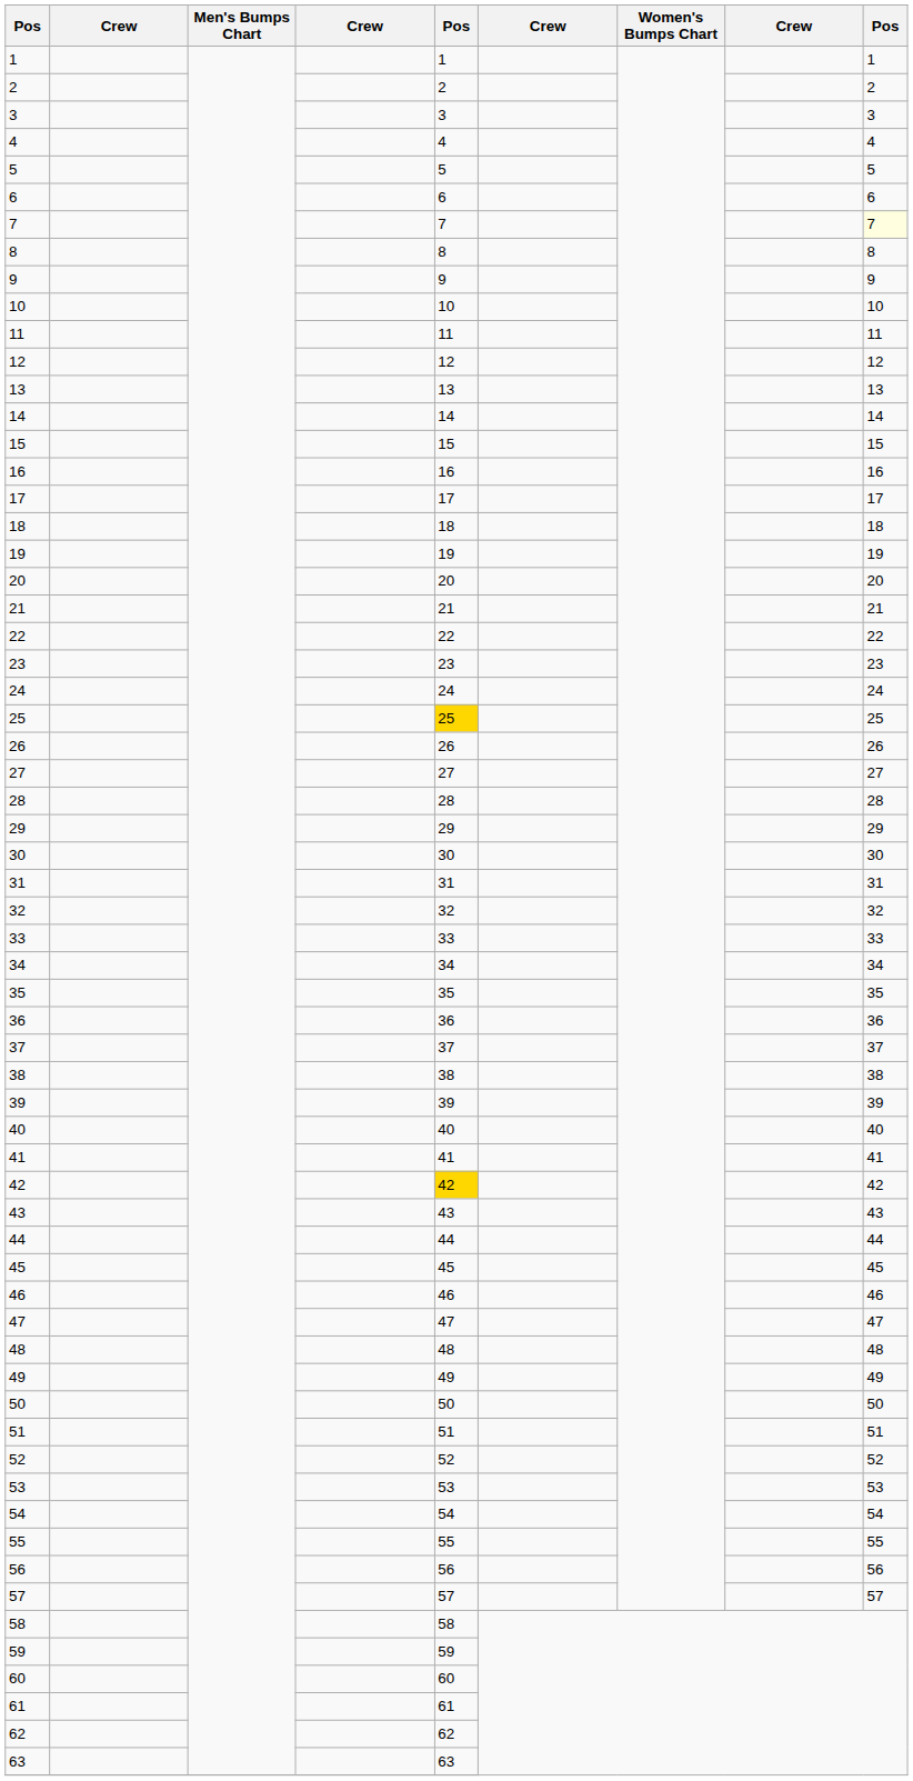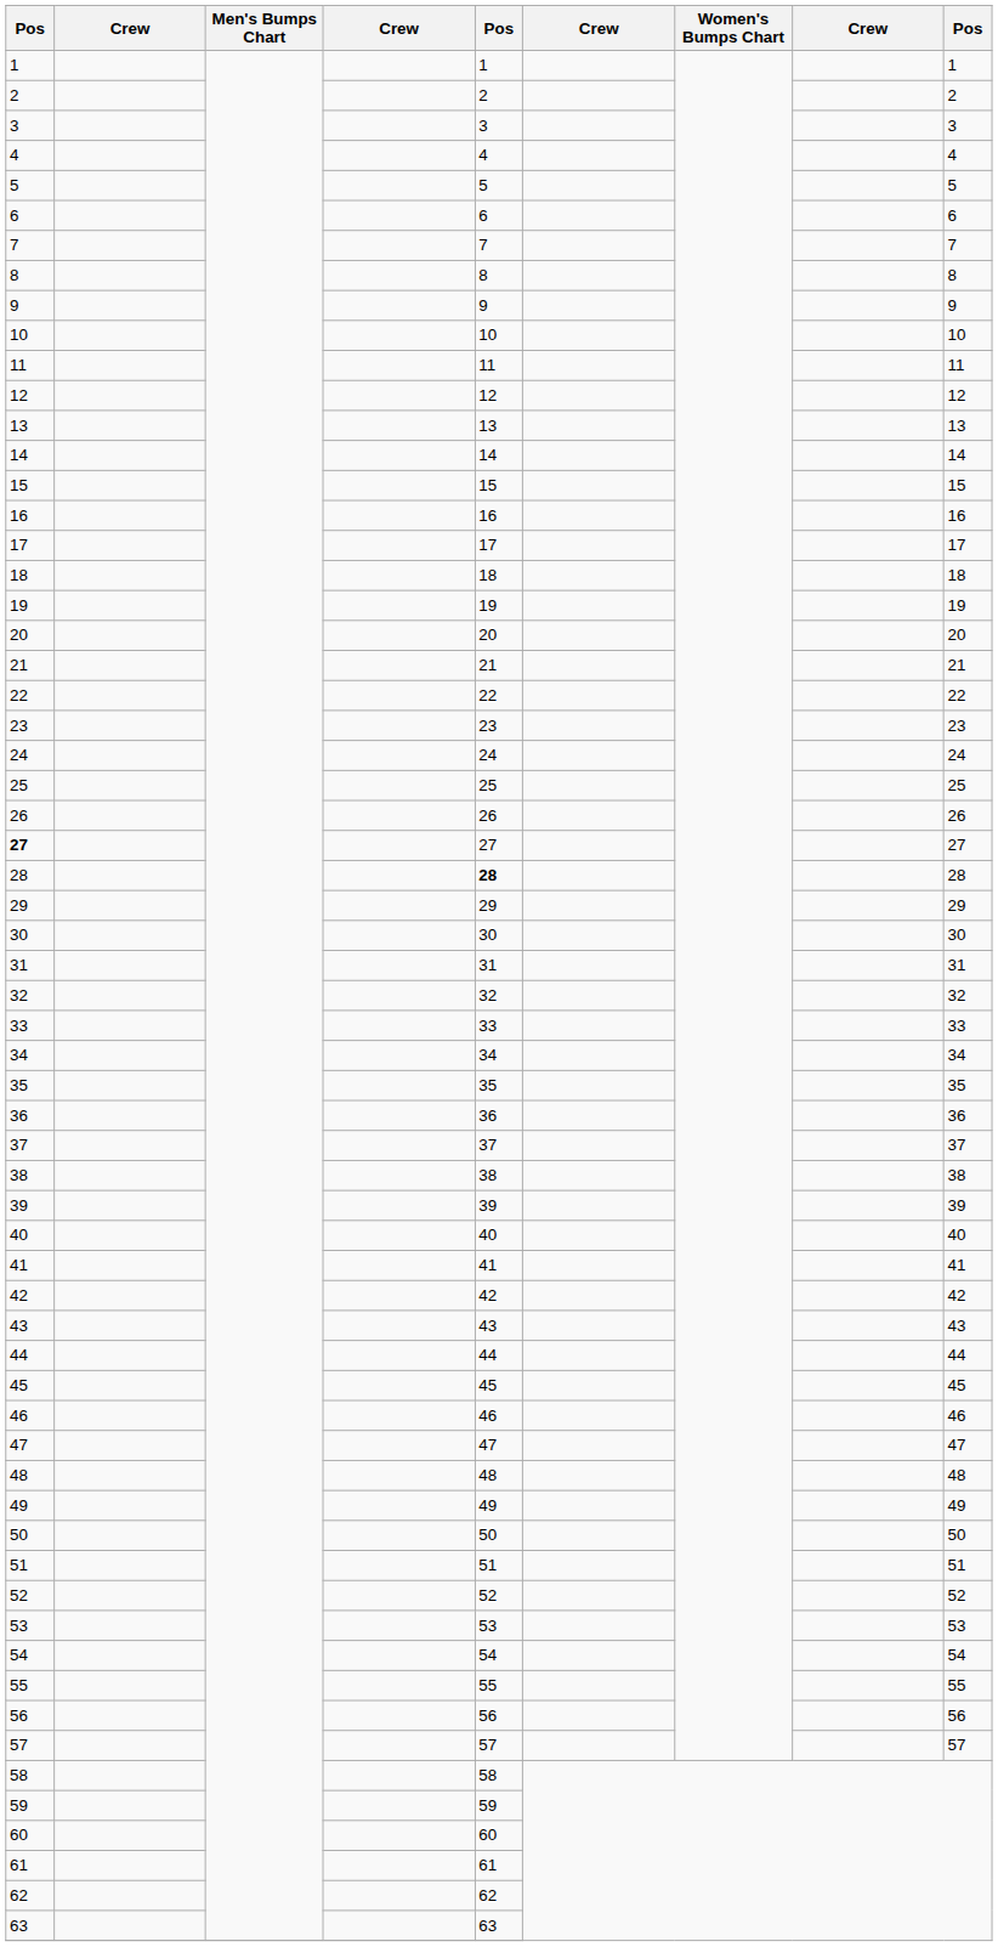row 8 | column 9: lightyellow background -> no background
row 26 | column 5: gold background -> no background
row 28 | column 1: normal -> bold
row 29 | column 5: normal -> bold
row 43 | column 5: gold background -> no background
